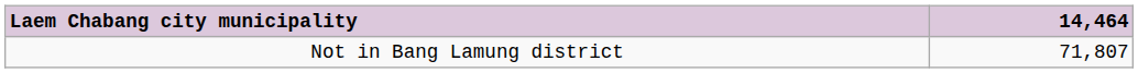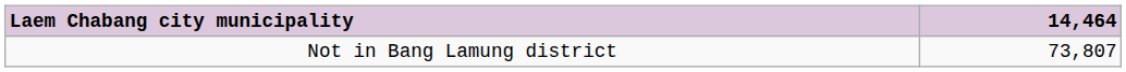Not in Bang Lamung district | 14,464: 71,807 -> 73,807
